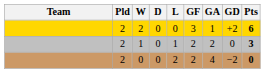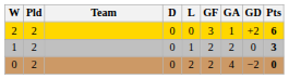columns swapped: Team <-> W
